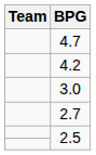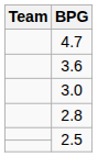row 3 | BPG: 4.2 -> 3.6
row 5 | BPG: 2.7 -> 2.8
